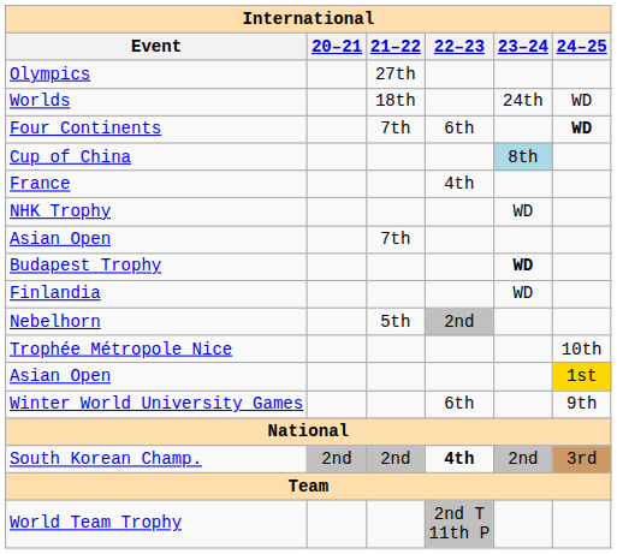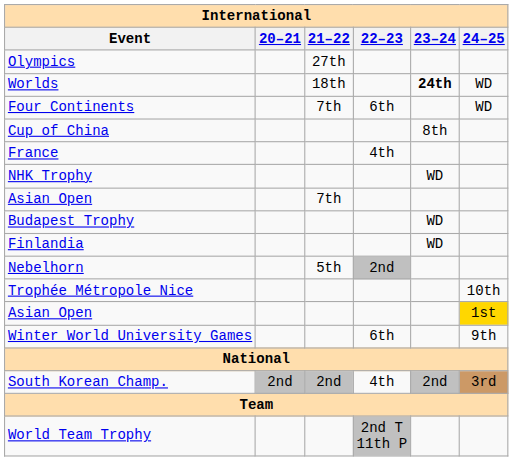Worlds | 23–24: normal -> bold
Four Continents | 24–25: bold -> normal
Cup of China | 23–24: lightblue background -> no background
Budapest Trophy | 23–24: bold -> normal
South Korean Champ. | 22–23: bold -> normal
